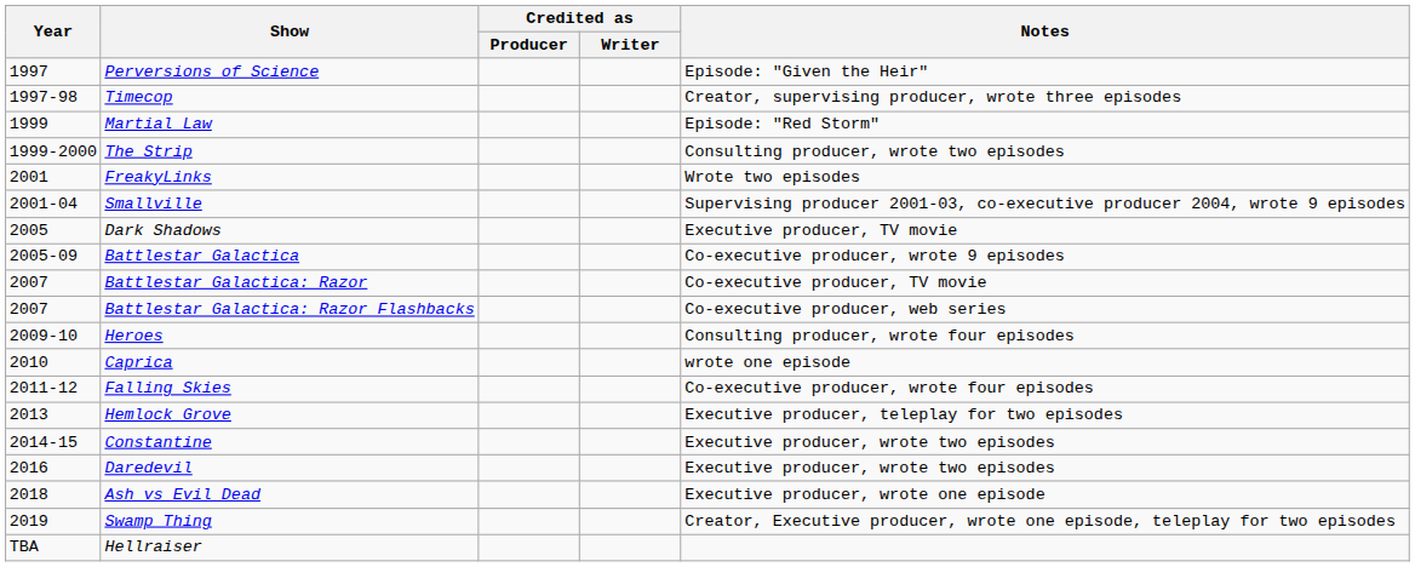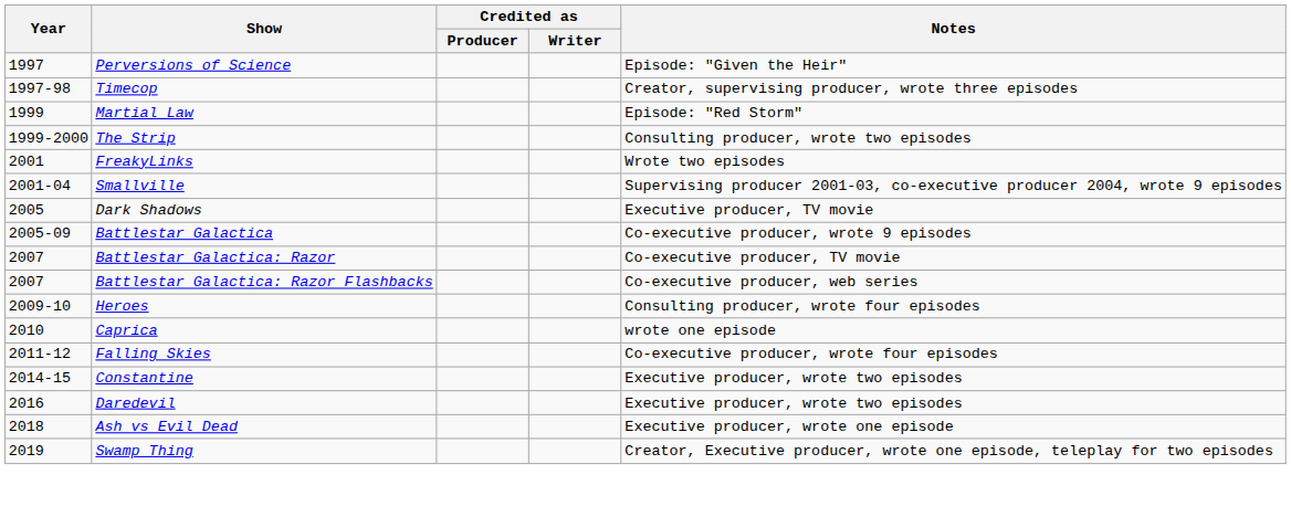- row: 2013 | Hemlock Grove | Executive producer, teleplay for two episodes
- row: TBA | Hellraiser
